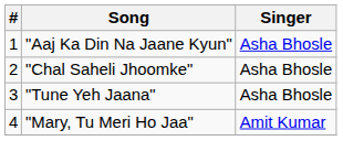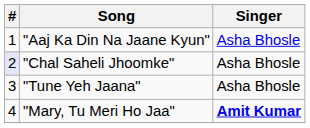"Chal Saheli Jhoomke" | #: no background -> lavender background
"Mary, Tu Meri Ho Jaa" | Singer: normal -> bold
